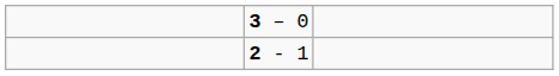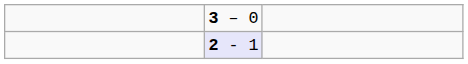row 2 | column 2: no background -> lavender background
